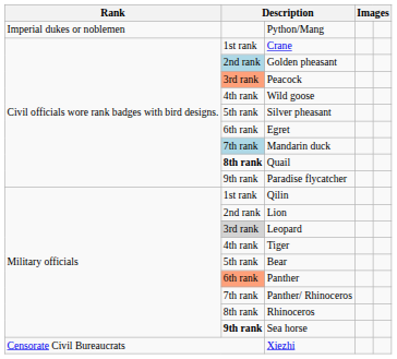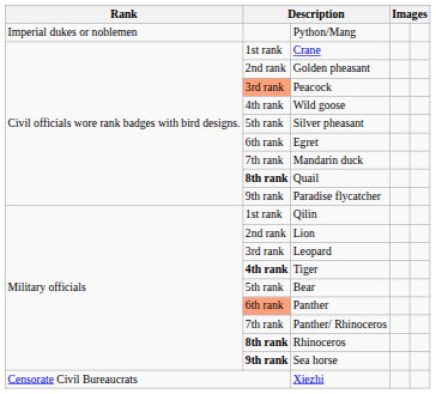Golden pheasant | column 2: lightblue background -> no background
Mandarin duck | column 2: lightblue background -> no background
Leopard | column 2: lightgrey background -> no background
Tiger | column 2: normal -> bold
Rhinoceros | column 2: normal -> bold
